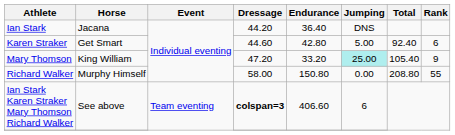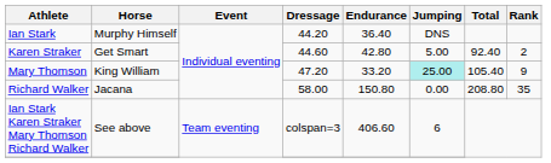Ian Stark | Horse: Jacana -> Murphy Himself
Karen Straker | Rank: 6 -> 2
Richard Walker | Horse: Murphy Himself -> Jacana
Richard Walker | Rank: 55 -> 35
Ian Stark Karen Straker Mary Thomson Richard Walker | Dressage: bold -> normal
